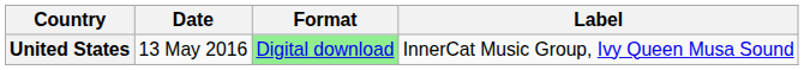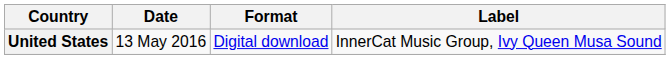United States | Format: lightgreen background -> no background
